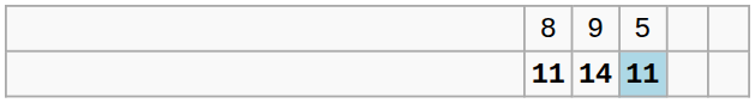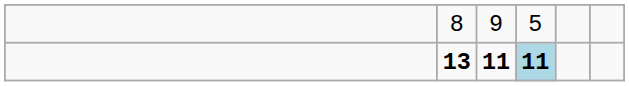row 2 | column 2: 11 -> 13
row 2 | column 3: 14 -> 11
